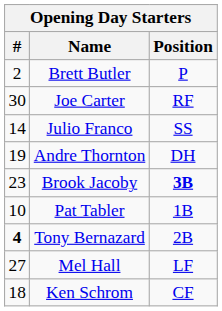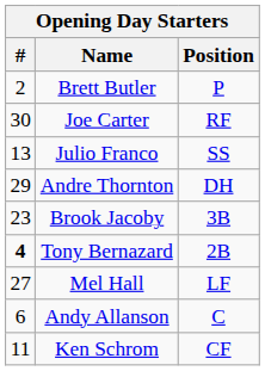Julio Franco | #: 14 -> 13
Andre Thornton | #: 19 -> 29
Brook Jacoby | Position: bold -> normal
- row: 10 | Pat Tabler | 1B
+ row: 6 | Andy Allanson | C
Ken Schrom | #: 18 -> 11
